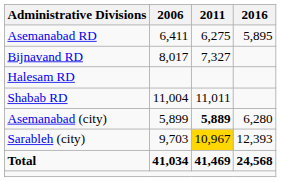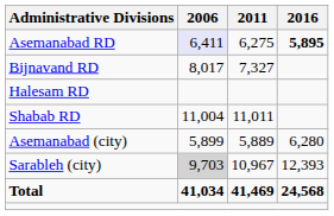Asemanabad RD | 2006: no background -> lavender background
Asemanabad RD | 2016: normal -> bold
Asemanabad (city) | 2011: bold -> normal
Sarableh (city) | 2006: no background -> lightgrey background
Sarableh (city) | 2011: gold background -> no background
